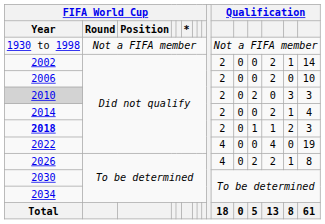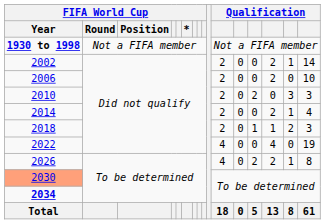1930 to 1998 | FIFA World Cup / Year: normal -> bold
2010 | FIFA World Cup / Year: lightgrey background -> no background
2018 | FIFA World Cup / Year: bold -> normal
2030 | FIFA World Cup / Year: no background -> lightsalmon background
2034 | FIFA World Cup / Year: normal -> bold
